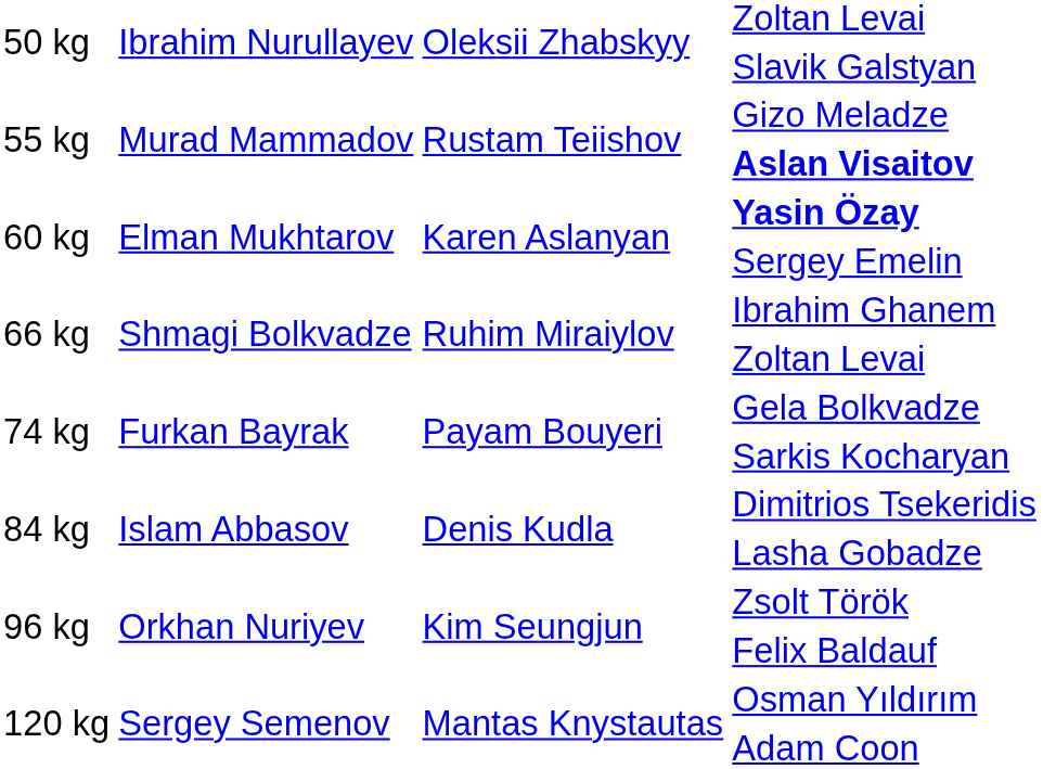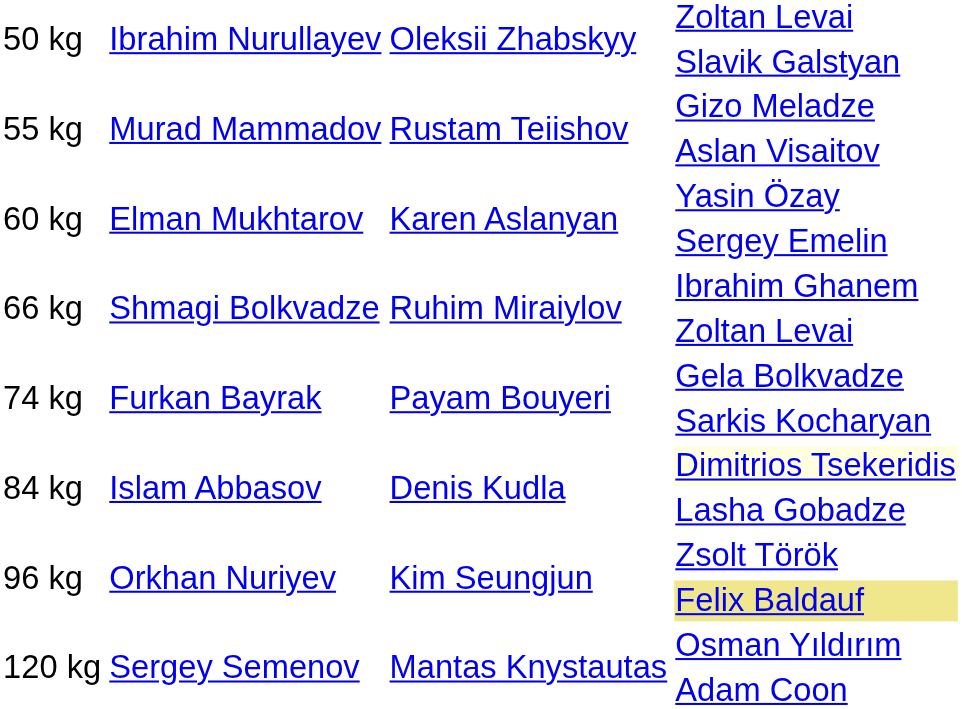Aslan Visaitov | column 4: bold -> normal
Yasin Özay | column 4: bold -> normal
Dimitrios Tsekeridis | column 4: no background -> lightyellow background
Felix Baldauf | column 4: no background -> khaki background
